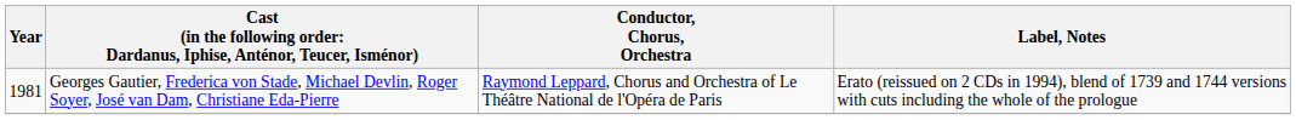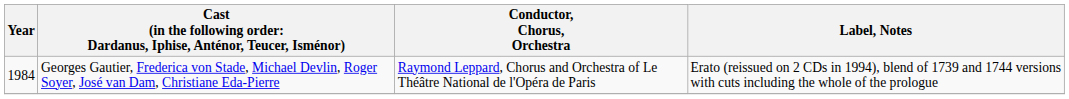row 2 | Year: 1981 -> 1984
